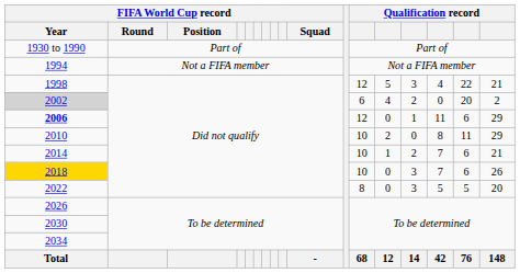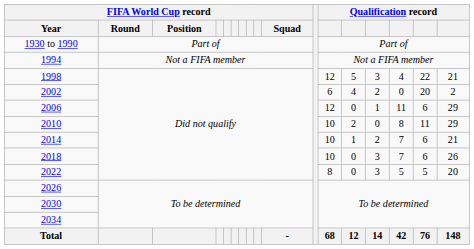2002 | FIFA World Cup record / Year: lightgrey background -> no background
2006 | FIFA World Cup record / Year: bold -> normal
2018 | FIFA World Cup record / Year: gold background -> no background
